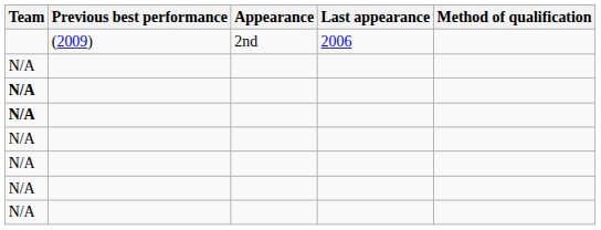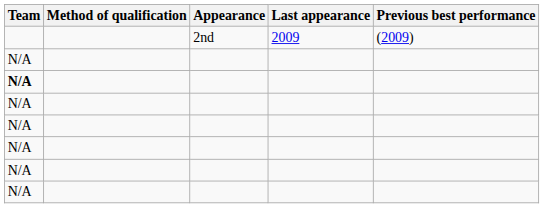columns swapped: Method of qualification <-> Previous best performance
row 2 | Last appearance: 2006 -> 2009
row 5 | Team: bold -> normal
